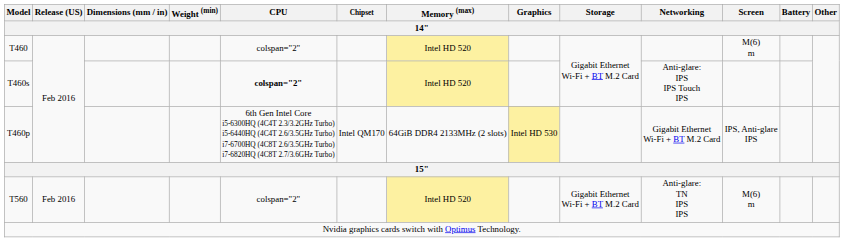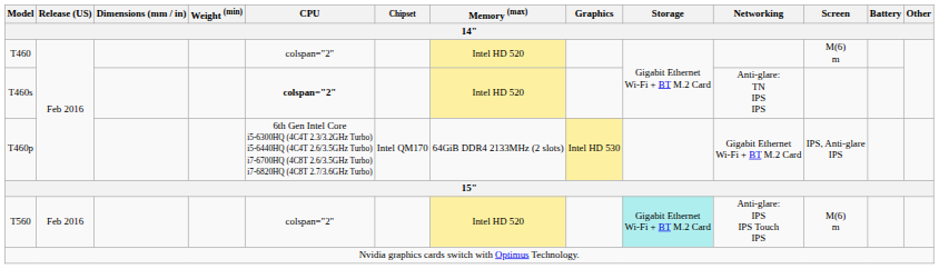T460s | Networking: Anti-glare: IPS IPS Touch IPS -> Anti-glare: TN IPS IPS
T560 | Storage: no background -> paleturquoise background
T560 | Networking: Anti-glare: TN IPS IPS -> Anti-glare: IPS IPS Touch IPS
